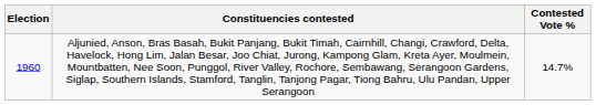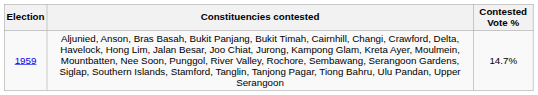row 2 | Election: 1960 -> 1959
